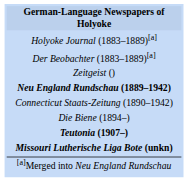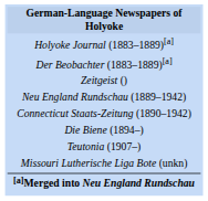Neu England Rundschau (1889–1942) | column 1: bold -> normal
Teutonia (1907–) | column 1: bold -> normal
Missouri Lutherische Liga Bote (unkn) | column 1: bold -> normal
[a]Merged into Neu England Rundschau | column 1: normal -> bold
